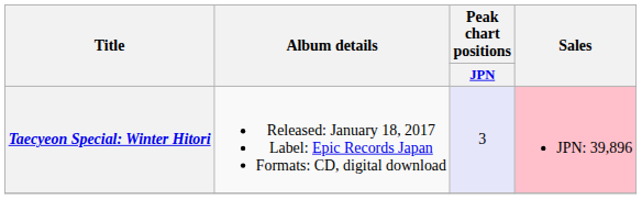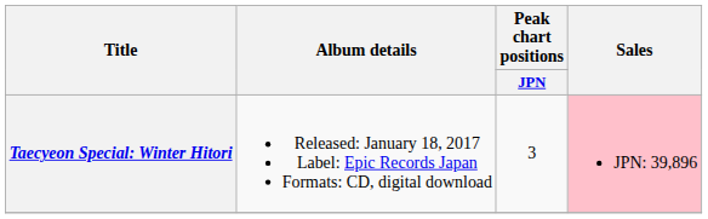Taecyeon Special: Winter Hitori | Peak chart positions / JPN: lavender background -> no background
